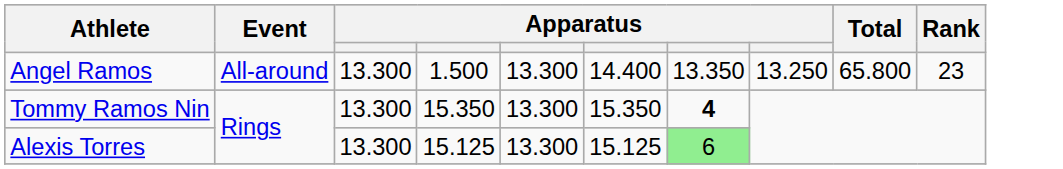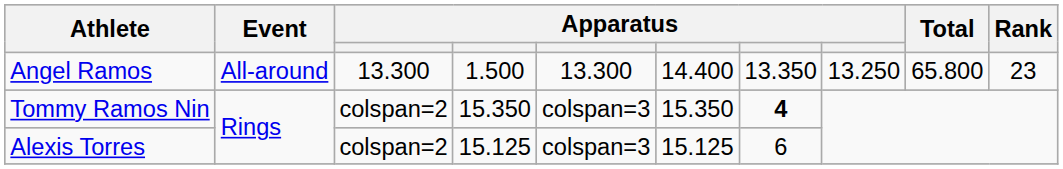Tommy Ramos Nin | column 3: 13.300 -> colspan=2
Tommy Ramos Nin | column 5: 13.300 -> colspan=3
Alexis Torres | column 3: 13.300 -> colspan=2
Alexis Torres | column 5: 13.300 -> colspan=3
Alexis Torres | column 7: lightgreen background -> no background
